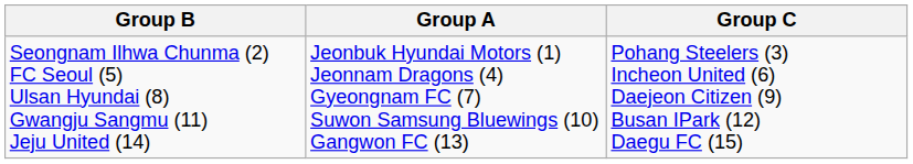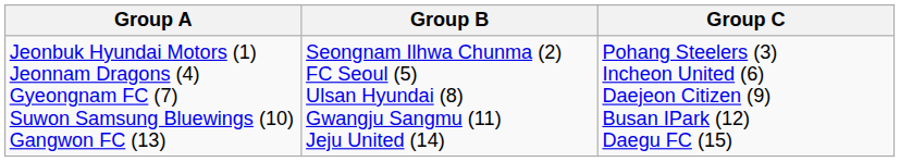columns swapped: Group A <-> Group B
